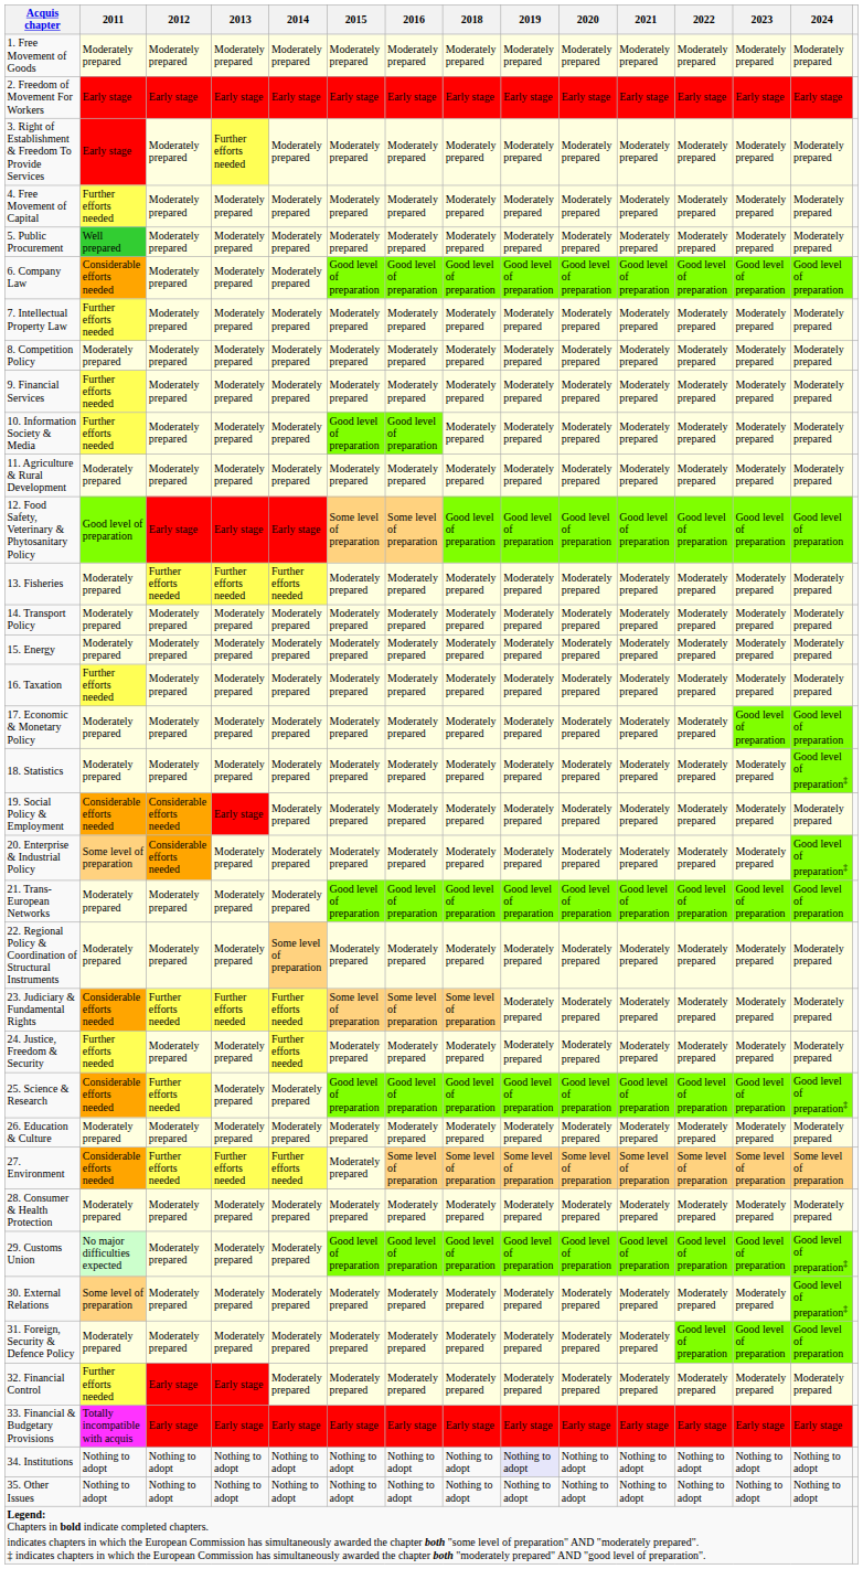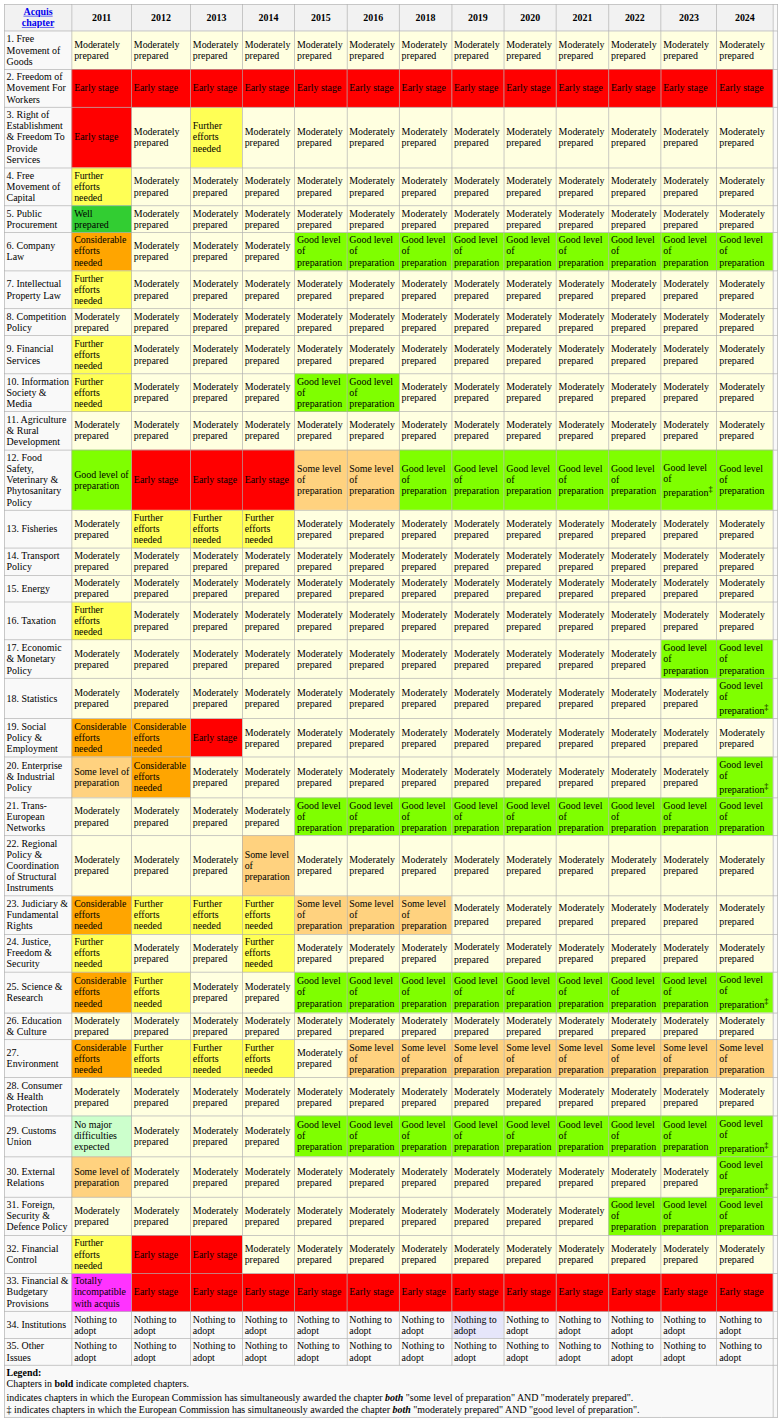12. Food Safety, Veterinary & Phytosanitary Policy | 2023: Good level of preparation -> Good level of preparation‡
